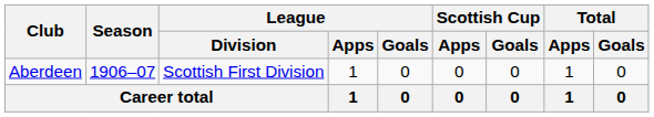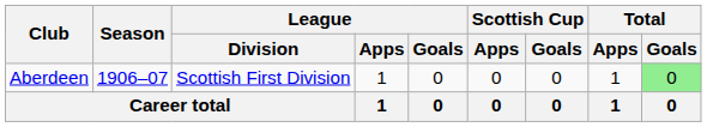Aberdeen | Total / Goals: no background -> lightgreen background
